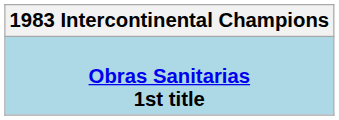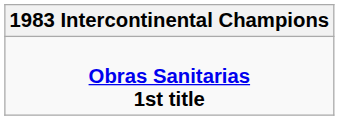row 2 | column 1: lightblue background -> no background
